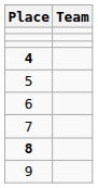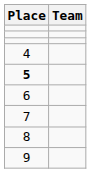row 5 | Place: bold -> normal
row 6 | Place: normal -> bold
row 9 | Place: bold -> normal
